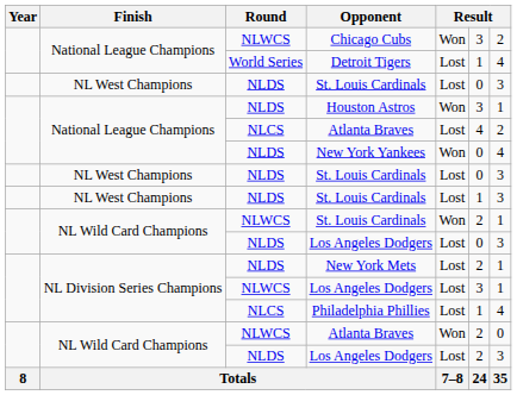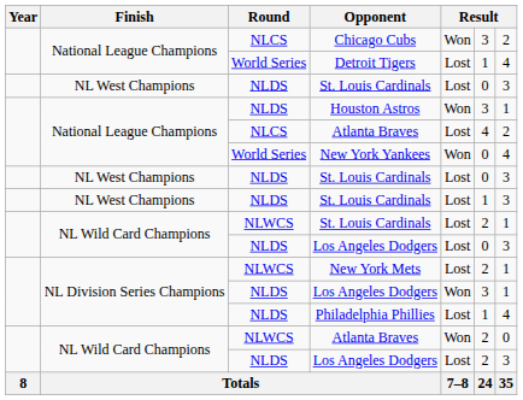Chicago Cubs | Round: NLWCS -> NLCS
New York Yankees | Round: NLDS -> World Series
NL Wild Card Champions / St. Louis Cardinals | column 5: Won -> Lost
New York Mets | Round: NLDS -> NLWCS
NL Division Series Champions / Los Angeles Dodgers | Round: NLWCS -> NLDS
NL Division Series Champions / Los Angeles Dodgers | column 5: Lost -> Won
Philadelphia Phillies | Round: NLCS -> NLDS
